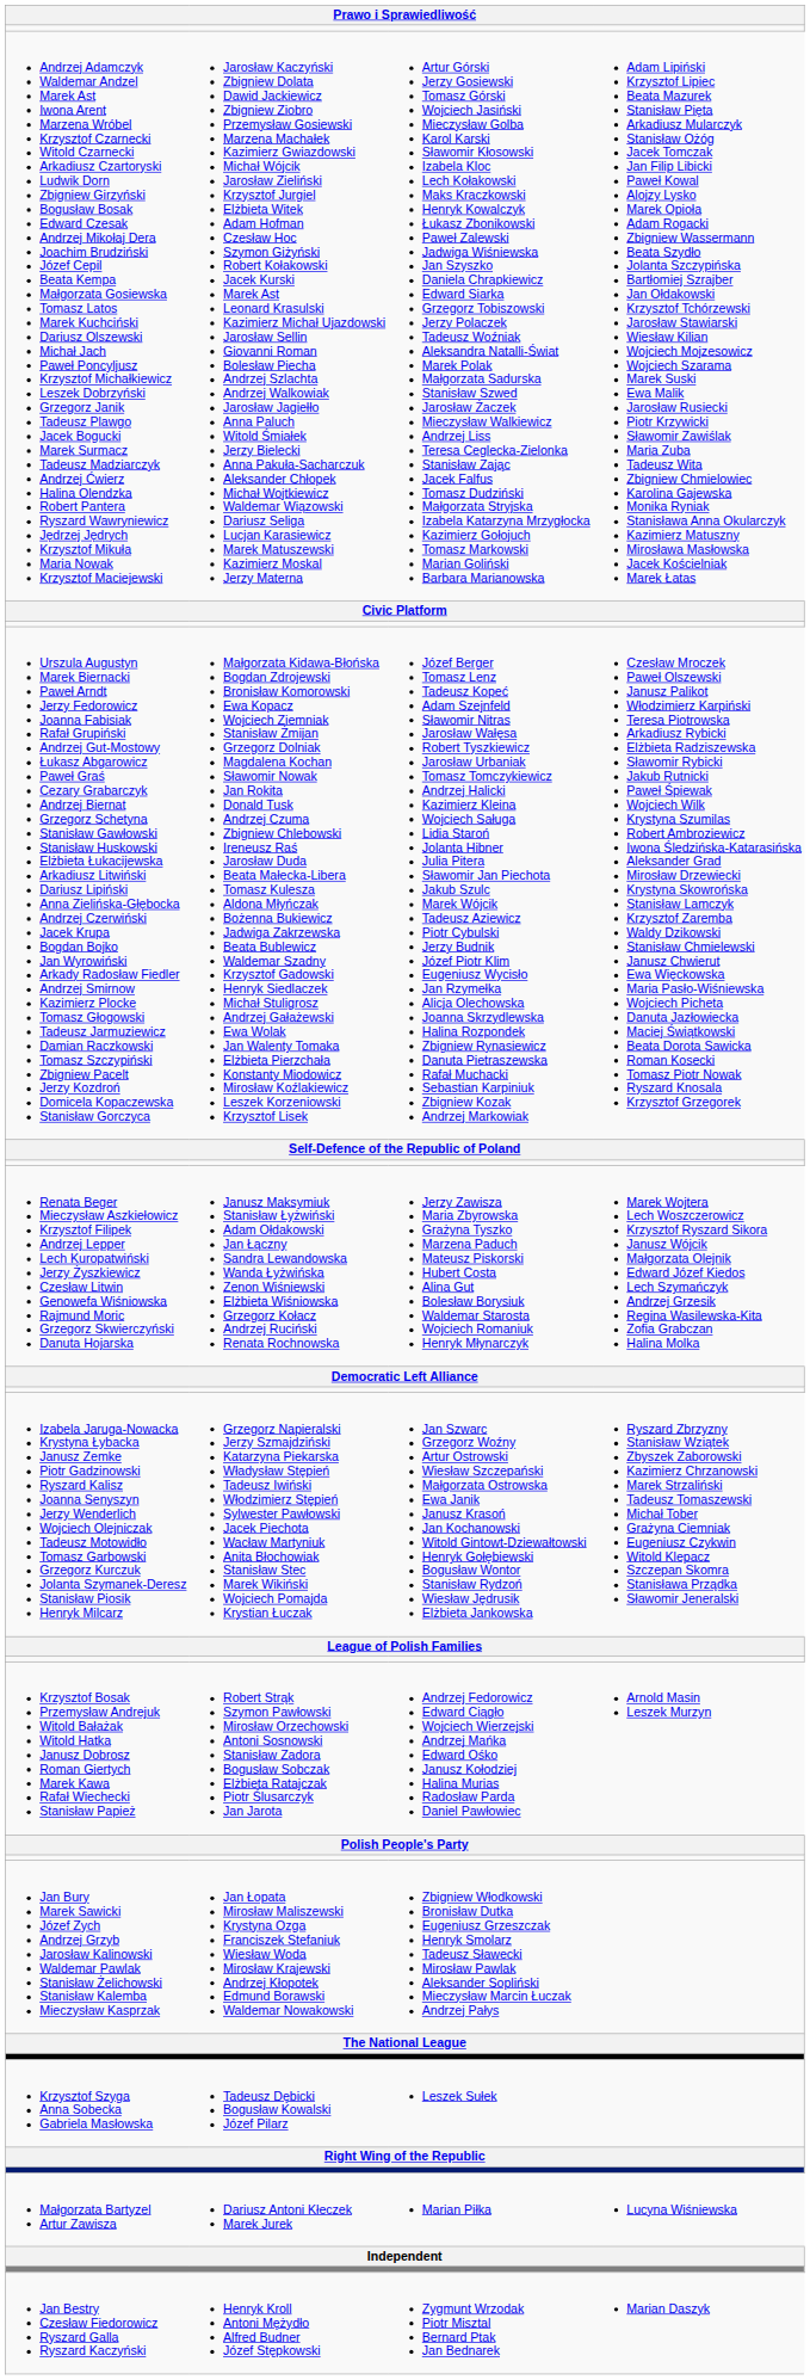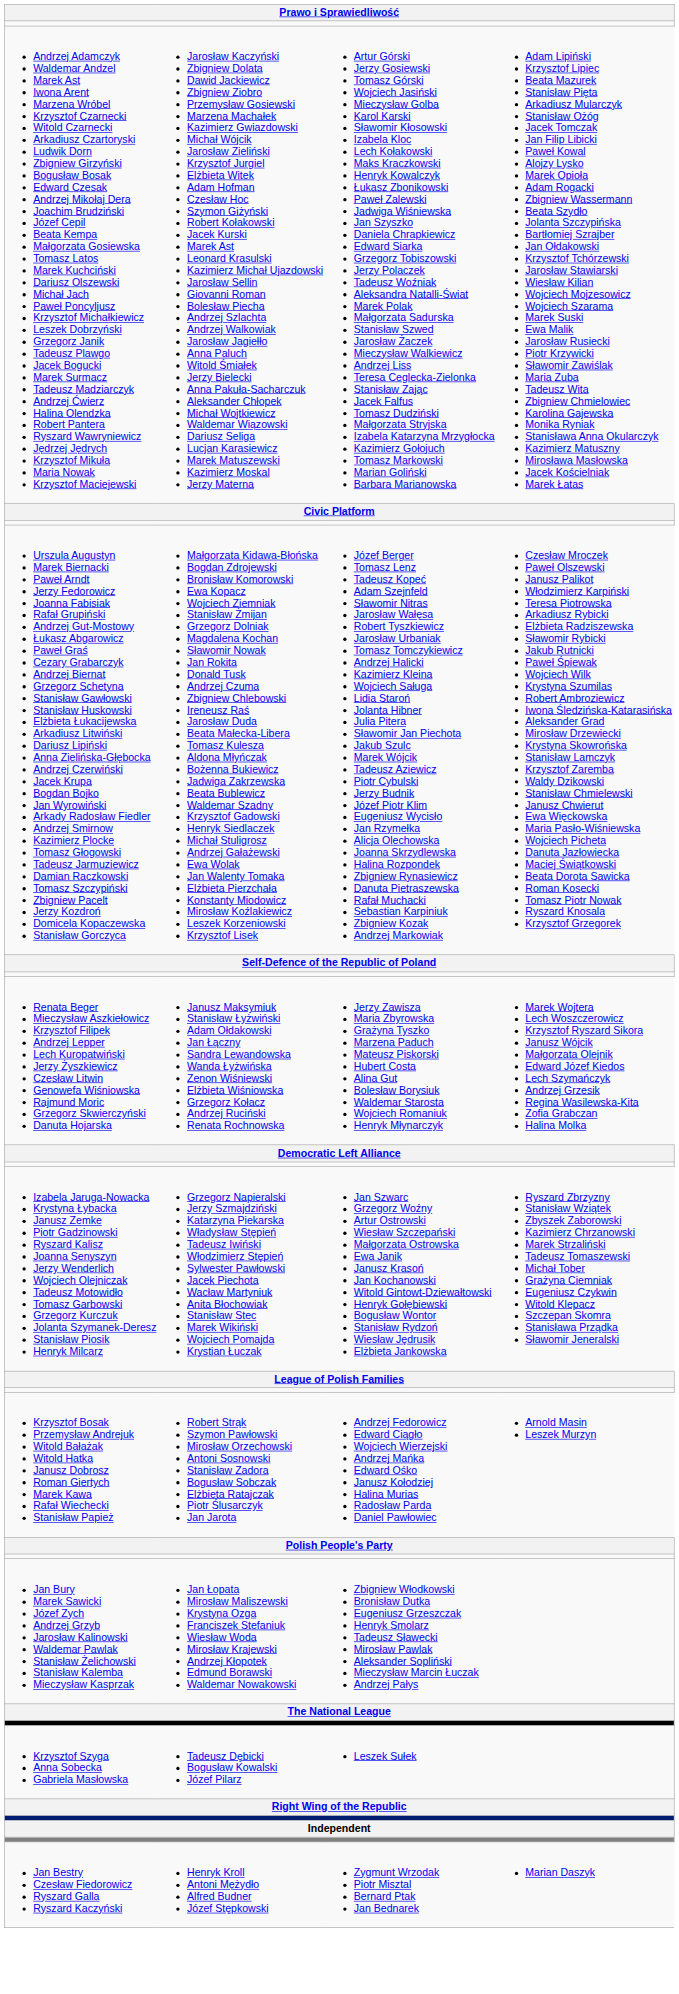- row: Małgorzata Bartyzel Artur Zawisza | Dariusz Antoni Kłeczek Marek Jurek | Marian Piłka | Lucyna Wiśniewska
